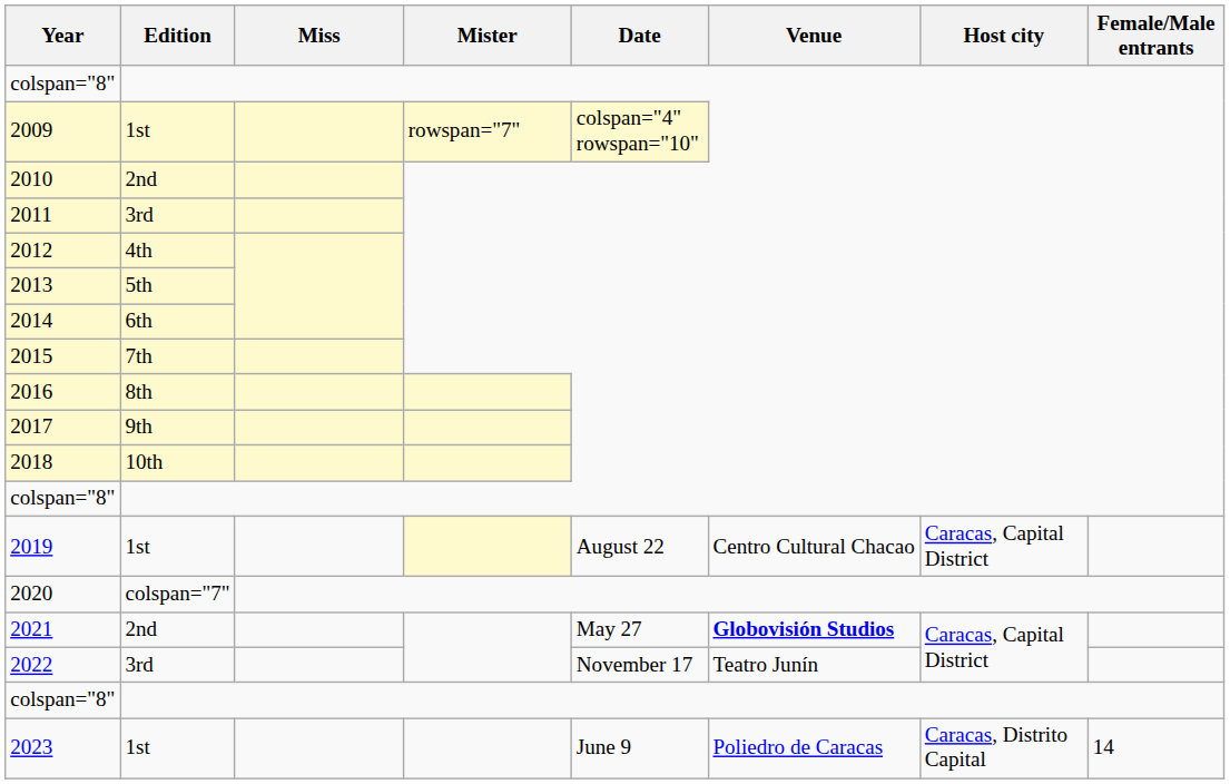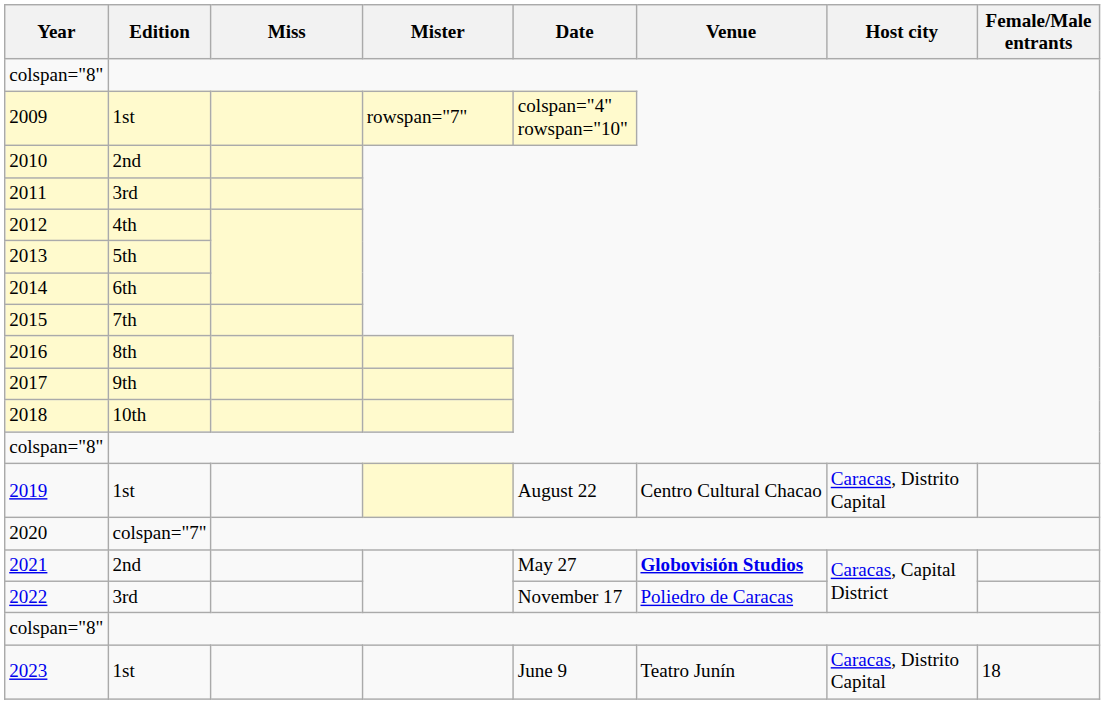2019 | Host city: Caracas, Capital District -> Caracas, Distrito Capital
2022 | Venue: Teatro Junín -> Poliedro de Caracas
2023 | Venue: Poliedro de Caracas -> Teatro Junín
2023 | Female/Male entrants: 14 -> 18
